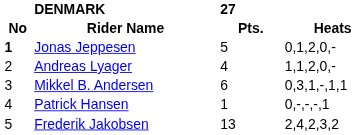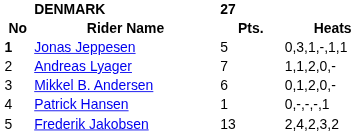Jonas Jeppesen | Heats: 0,1,2,0,- -> 0,3,1,-,1,1
Andreas Lyager | 27 / Pts.: 4 -> 7
Mikkel B. Andersen | Heats: 0,3,1,-,1,1 -> 0,1,2,0,-
